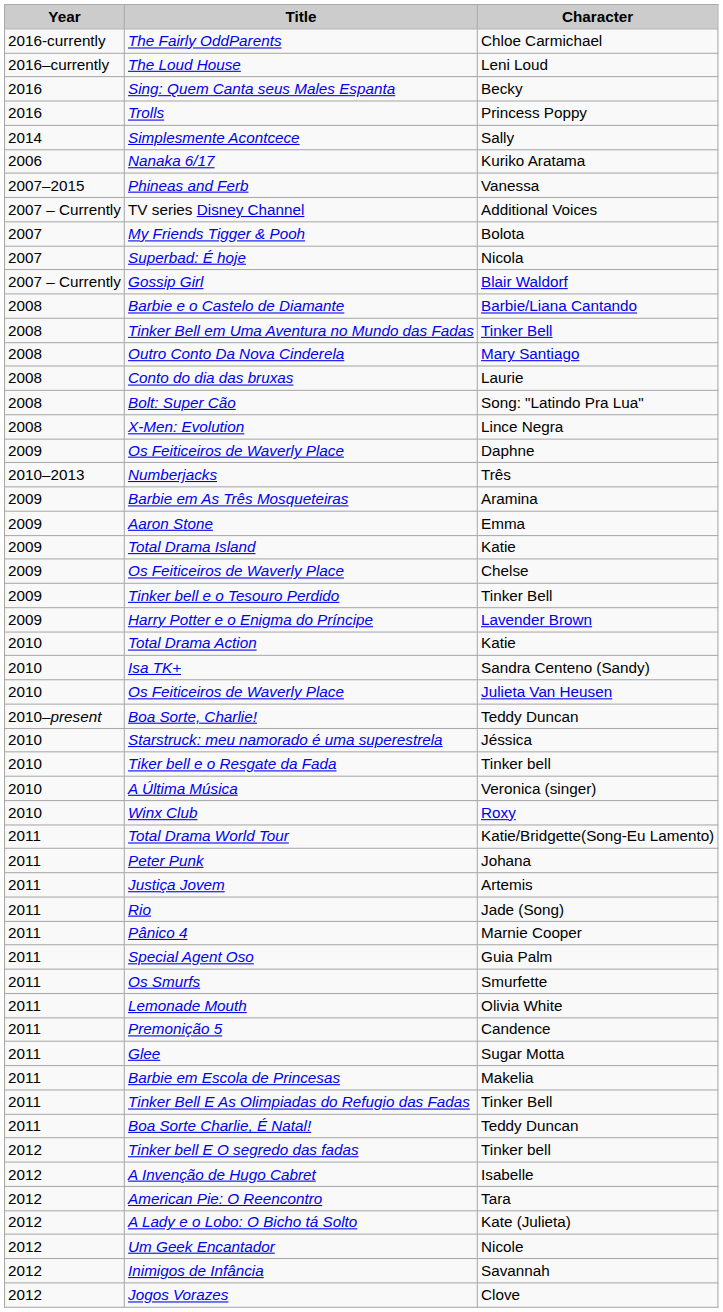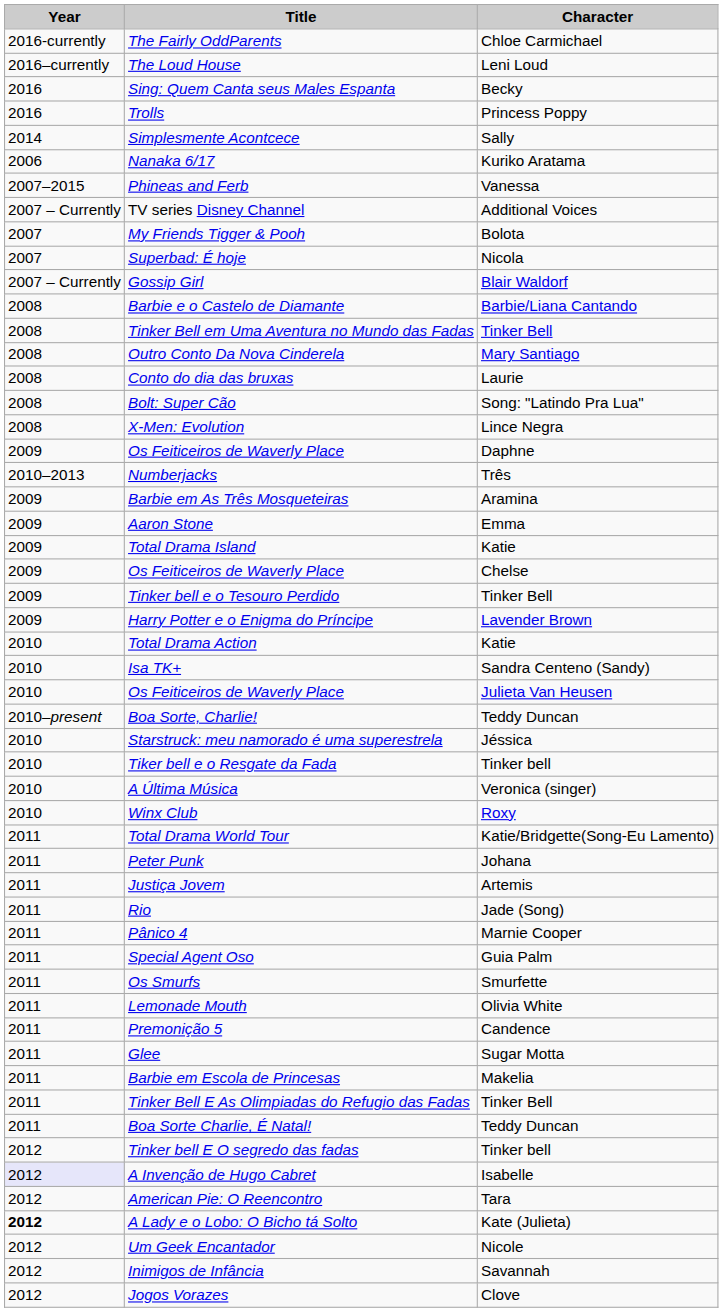A Invenção de Hugo Cabret | Year: no background -> lavender background
A Lady e o Lobo: O Bicho tá Solto | Year: normal -> bold
